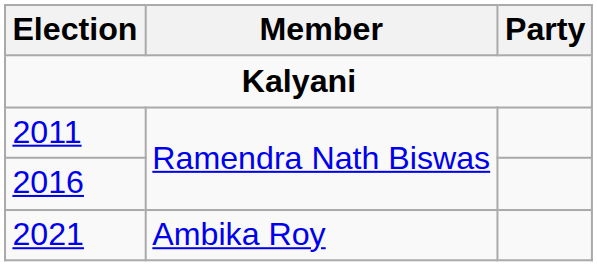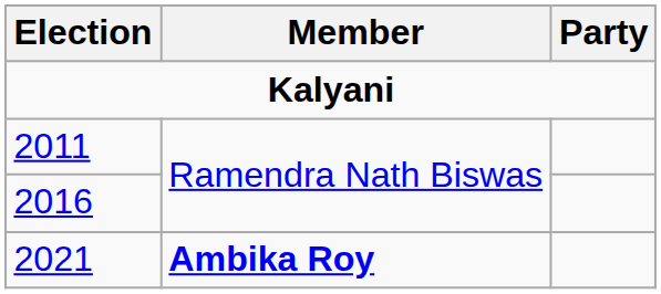2021 | Member: normal -> bold
